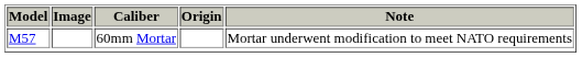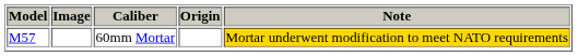60mm Mortar | Note: no background -> gold background
